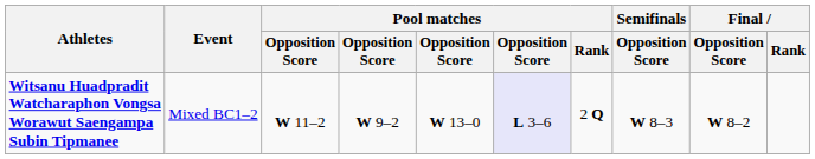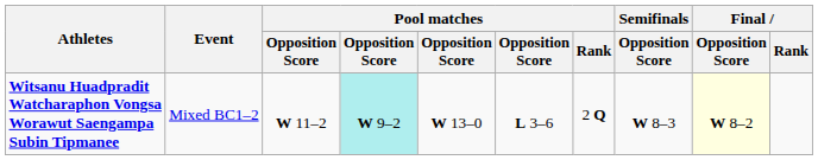row 3 | column 4: no background -> paleturquoise background
row 3 | column 6: lavender background -> no background
row 3 | Final / Opposition Score: no background -> lightyellow background
